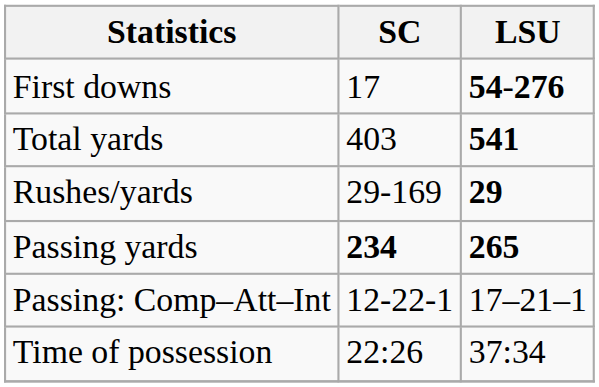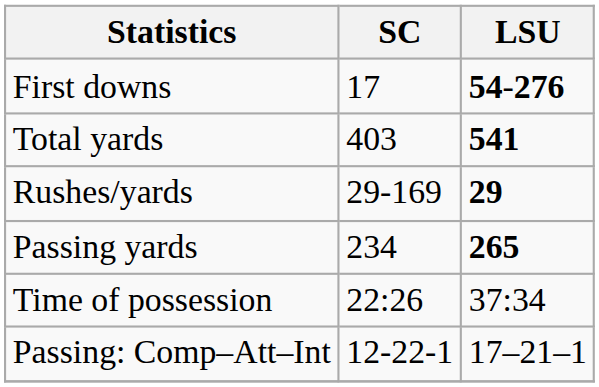Passing yards | SC: bold -> normal
rows swapped: Passing: Comp–Att–Int <-> Time of possession
